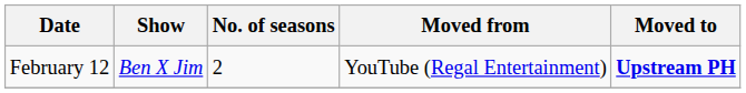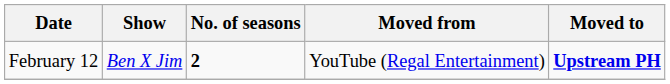February 12 | No. of seasons: normal -> bold
